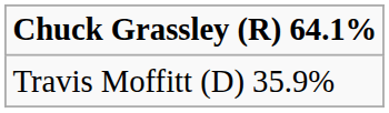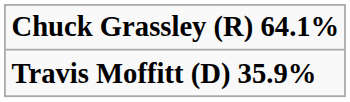row 2 | column 1: normal -> bold
